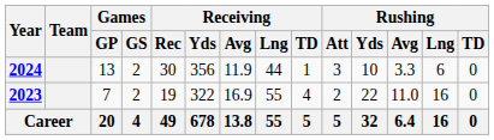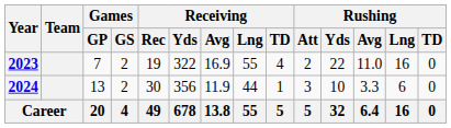rows swapped: 2023 <-> 2024
